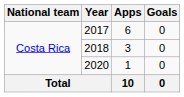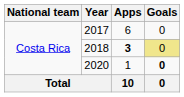2018 | Apps: normal -> bold
2018 | Goals: no background -> khaki background
2020 | Goals: normal -> bold
